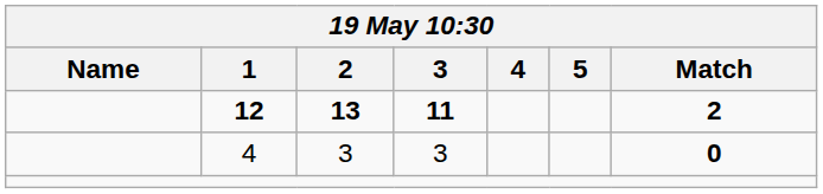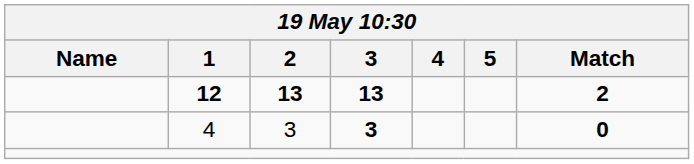row 3 | 3: 11 -> 13
row 4 | 3: normal -> bold
